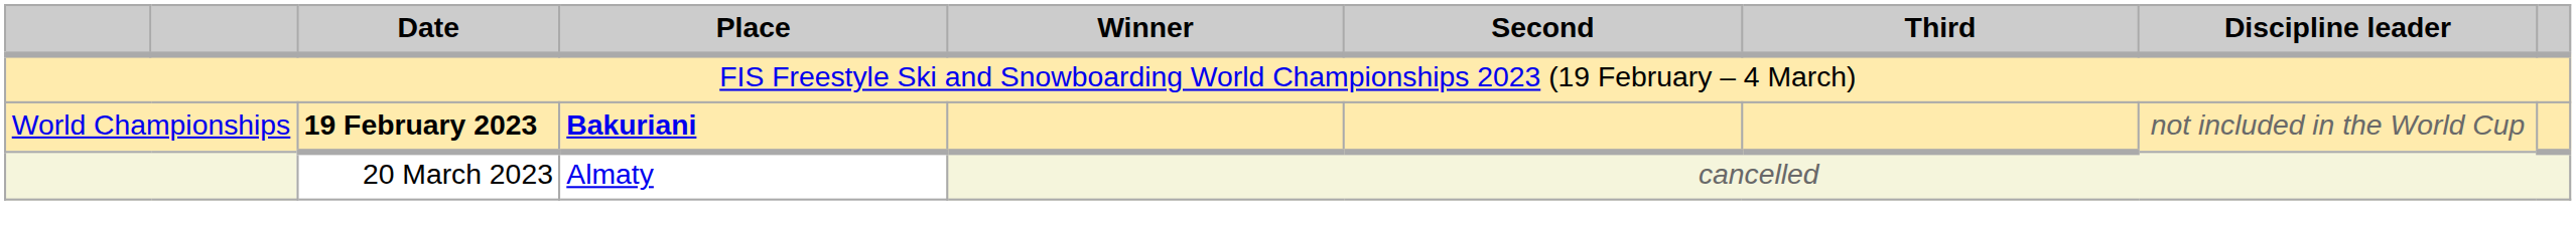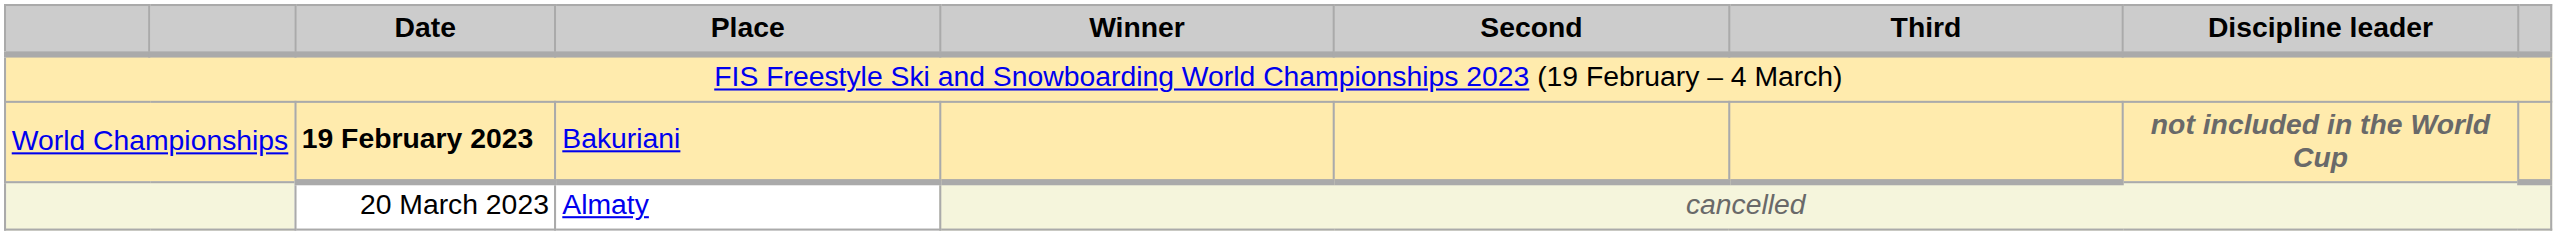World Championships | Place: bold -> normal
World Championships | Discipline leader: normal -> bold
